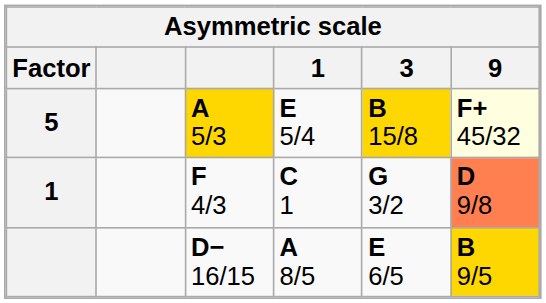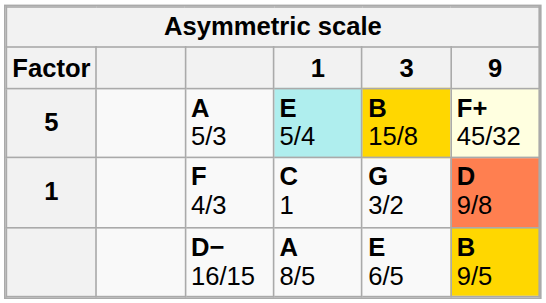5 | column 3: gold background -> no background
5 | 1: no background -> paleturquoise background
